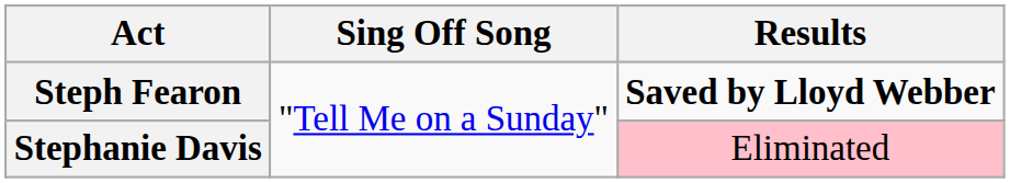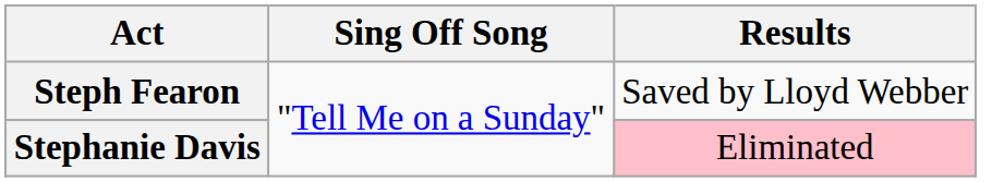Steph Fearon | Results: bold -> normal
